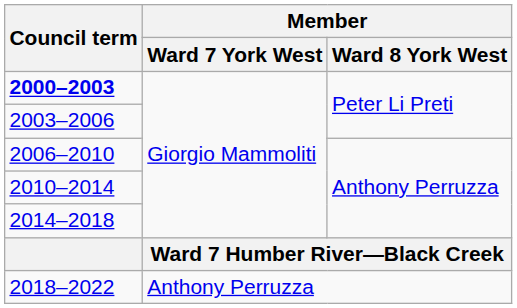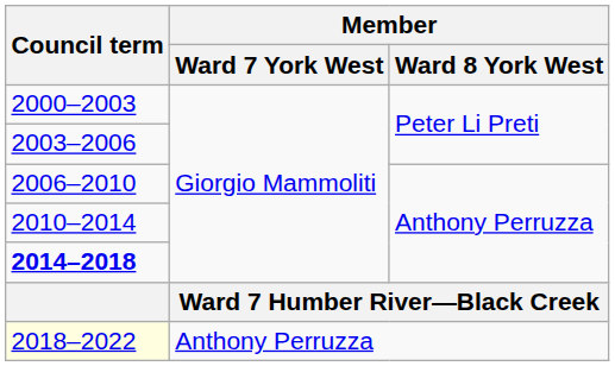2000–2003 | Council term: bold -> normal
2014–2018 | Council term: normal -> bold
2018–2022 | Council term: no background -> lightyellow background
